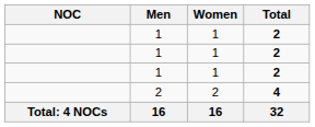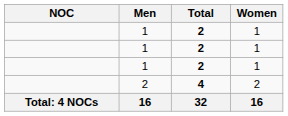columns swapped: Women <-> Total
